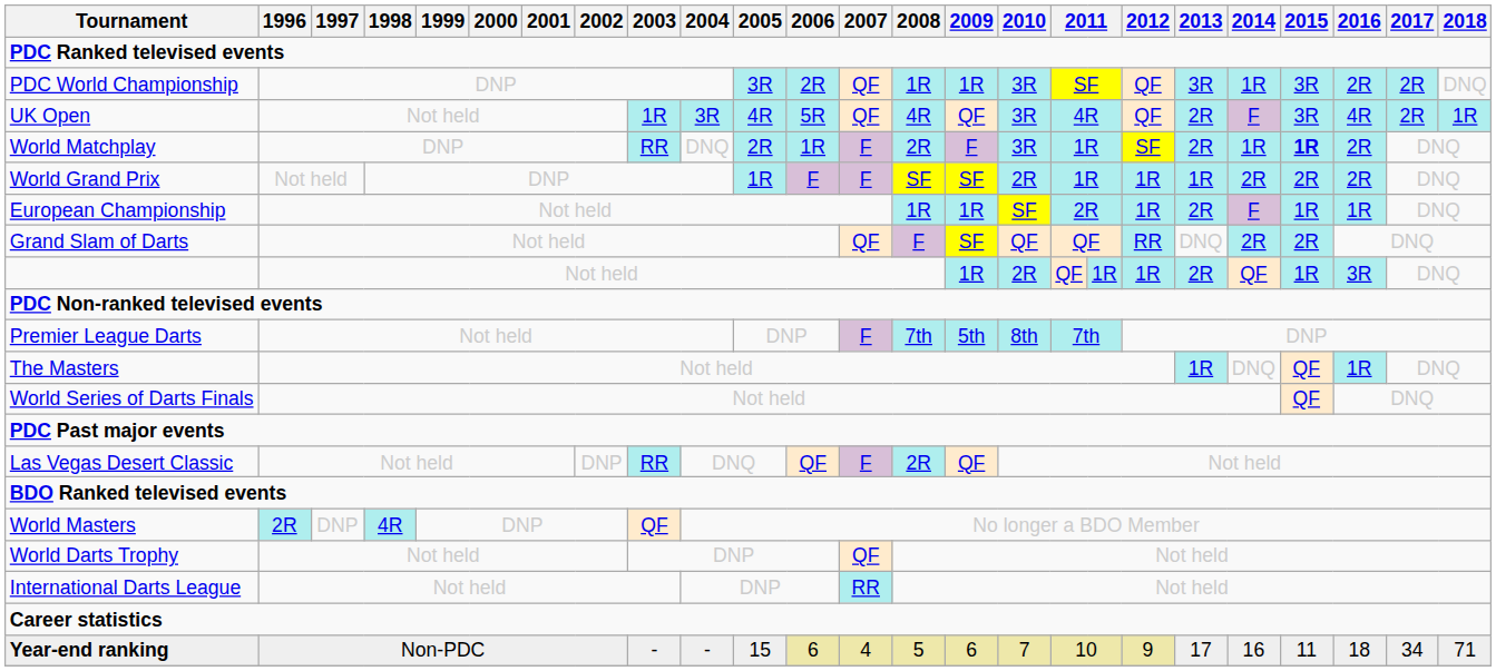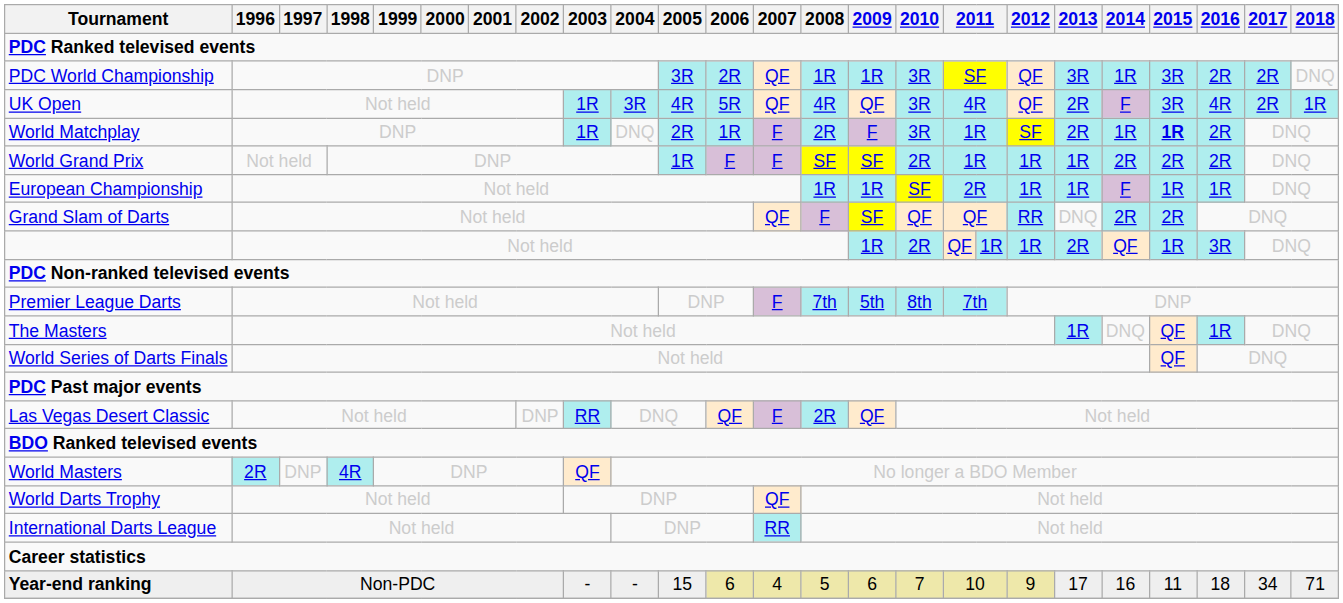World Matchplay | 2003: RR -> 1R
European Championship | 2013: 2R -> 1R
